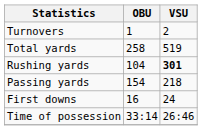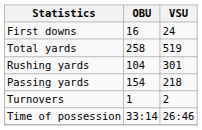rows swapped: First downs <-> Turnovers
Rushing yards | VSU: bold -> normal
